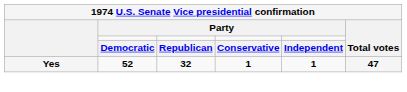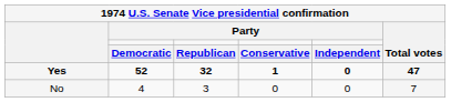Yes | column 5: 1 -> 0
+ row: No | 4 | 3 | 0 | 0 | 7
